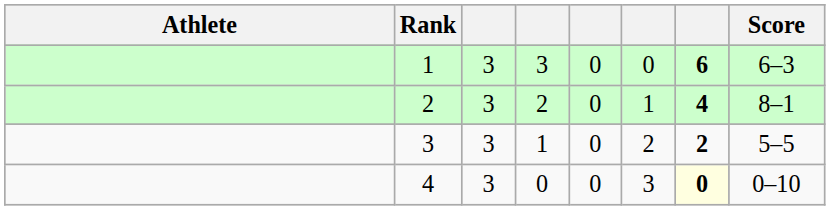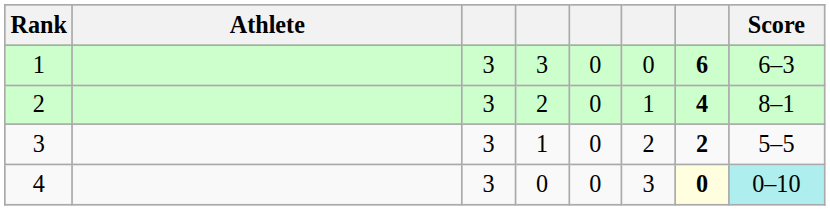columns swapped: Rank <-> Athlete
row 5 | Score: no background -> paleturquoise background
